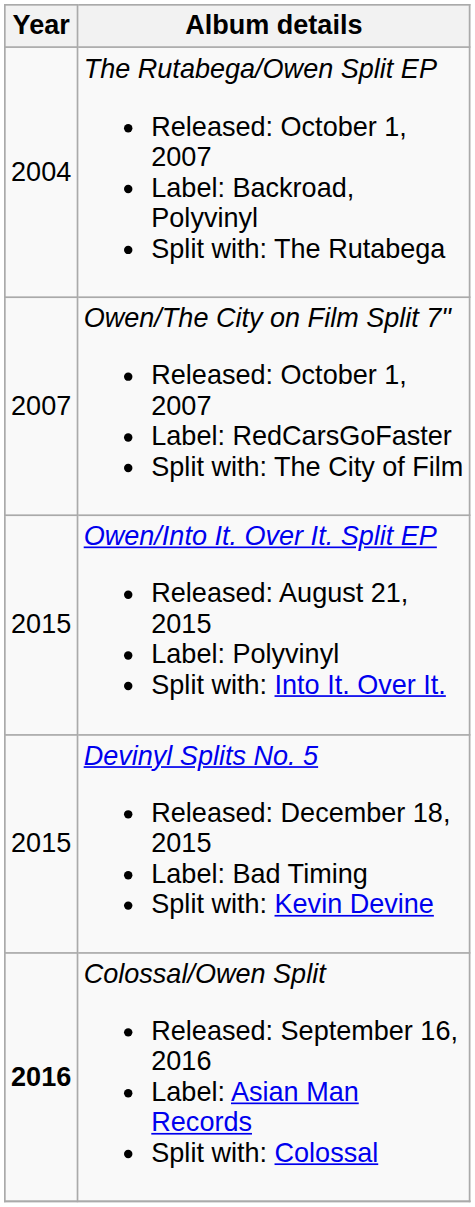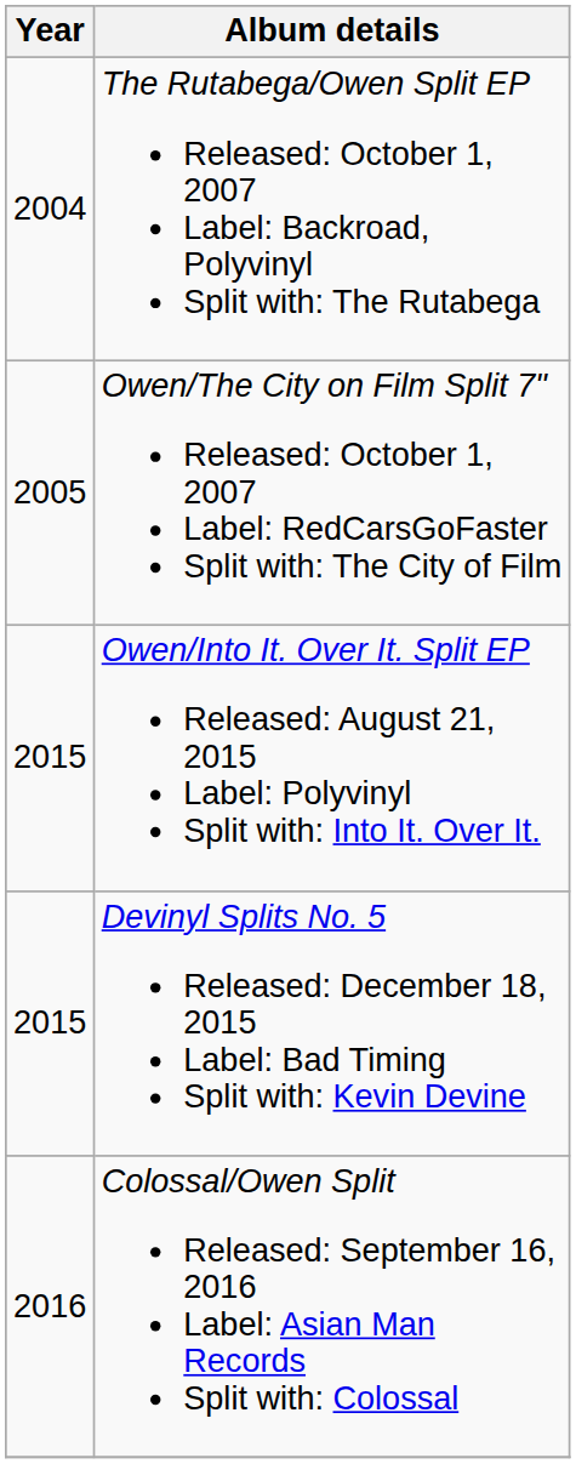row 3 | Year: 2007 -> 2005
row 6 | Year: bold -> normal
